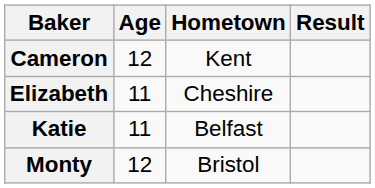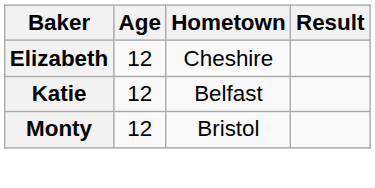- row: Cameron | 12 | Kent
Elizabeth | Age: 11 -> 12
Katie | Age: 11 -> 12
